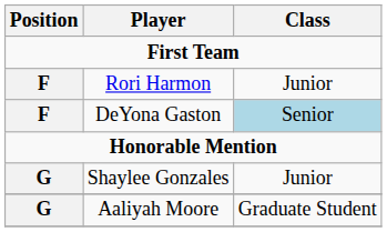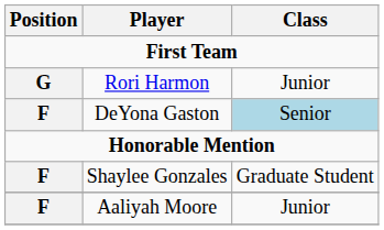Rori Harmon | Position: F -> G
Shaylee Gonzales | Position: G -> F
Shaylee Gonzales | Class: Junior -> Graduate Student
Aaliyah Moore | Position: G -> F
Aaliyah Moore | Class: Graduate Student -> Junior
